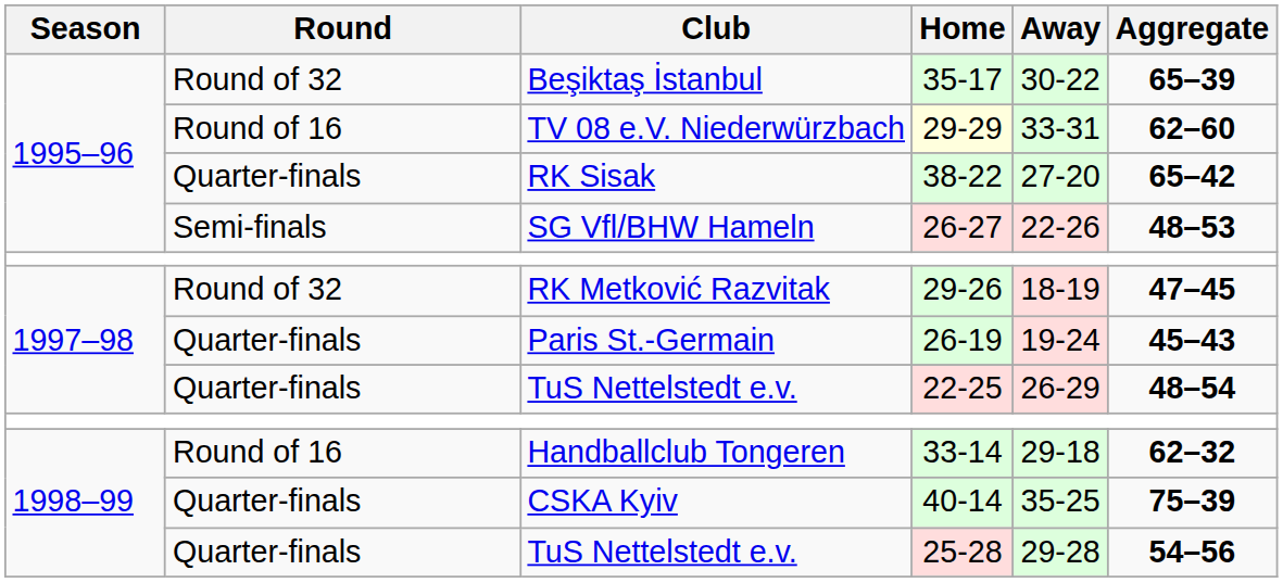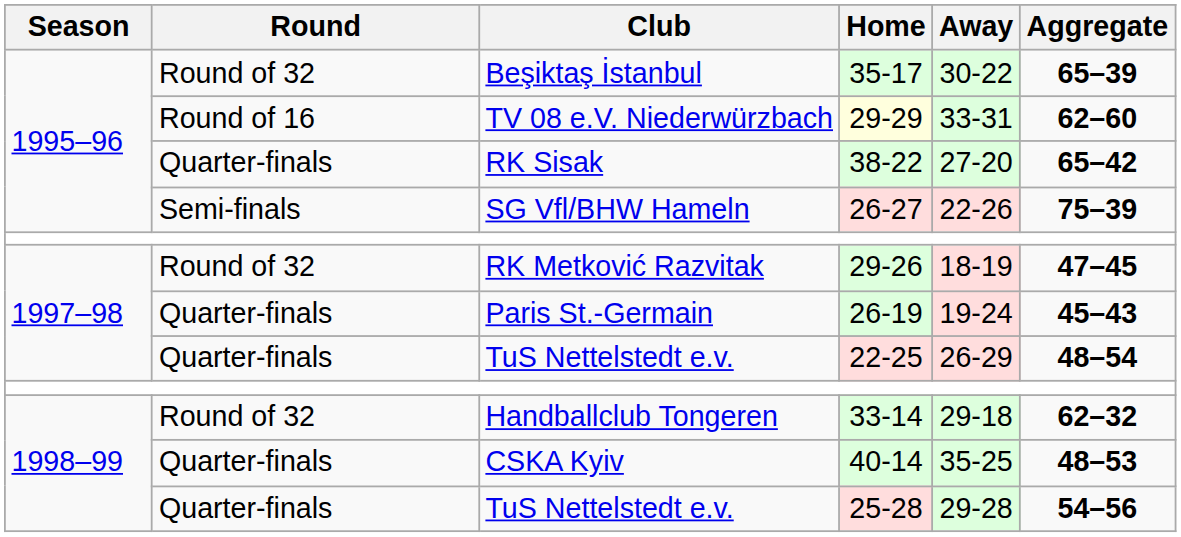26-27 | Aggregate: 48–53 -> 75–39
33-14 | Round: Round of 16 -> Round of 32
40-14 | Aggregate: 75–39 -> 48–53
